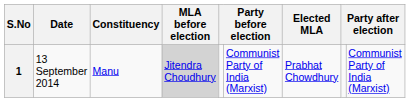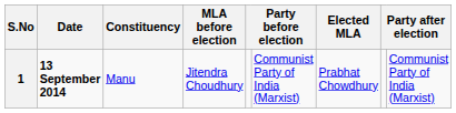1 | Date: normal -> bold
1 | MLA before election: lightgrey background -> no background
